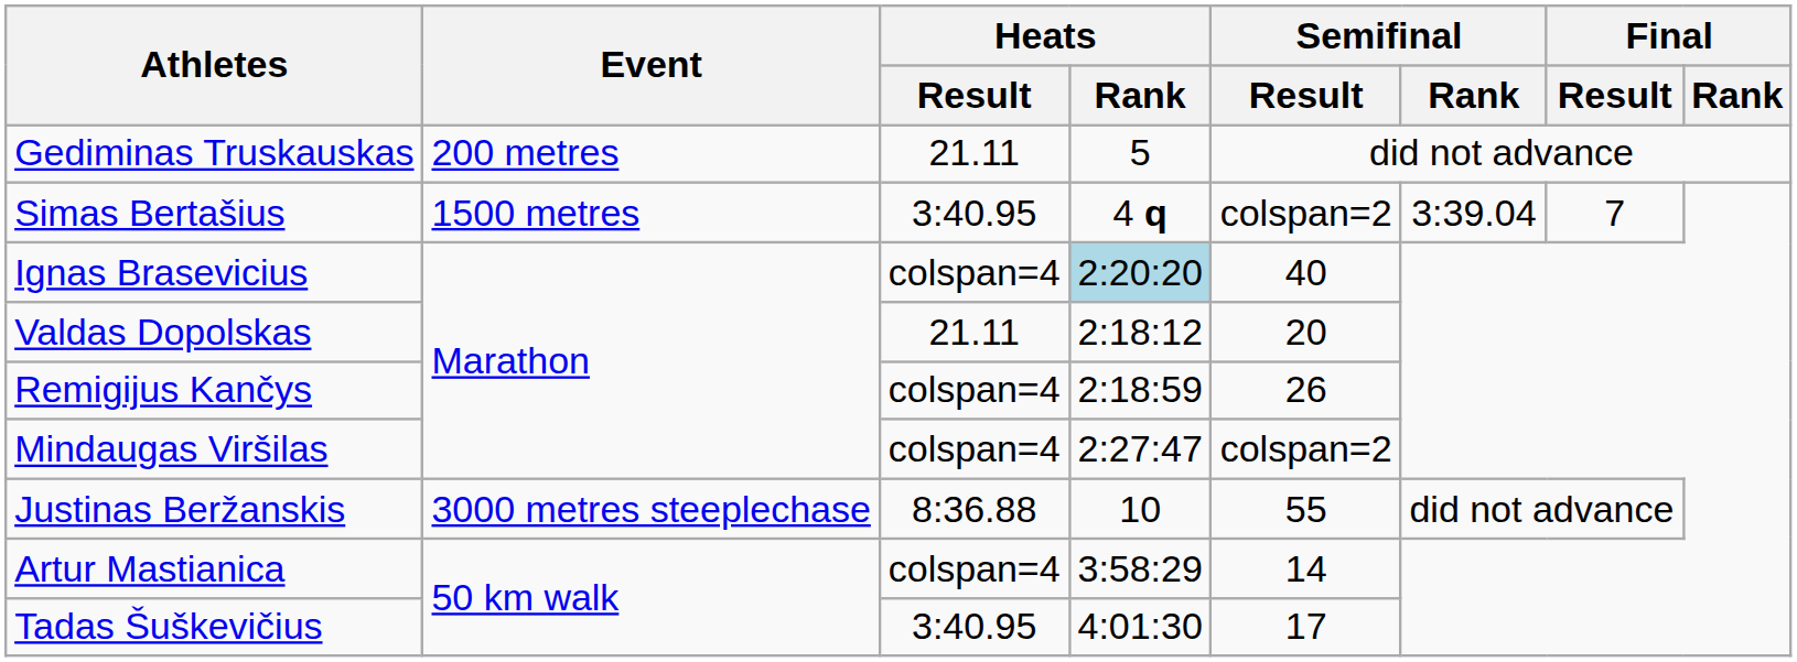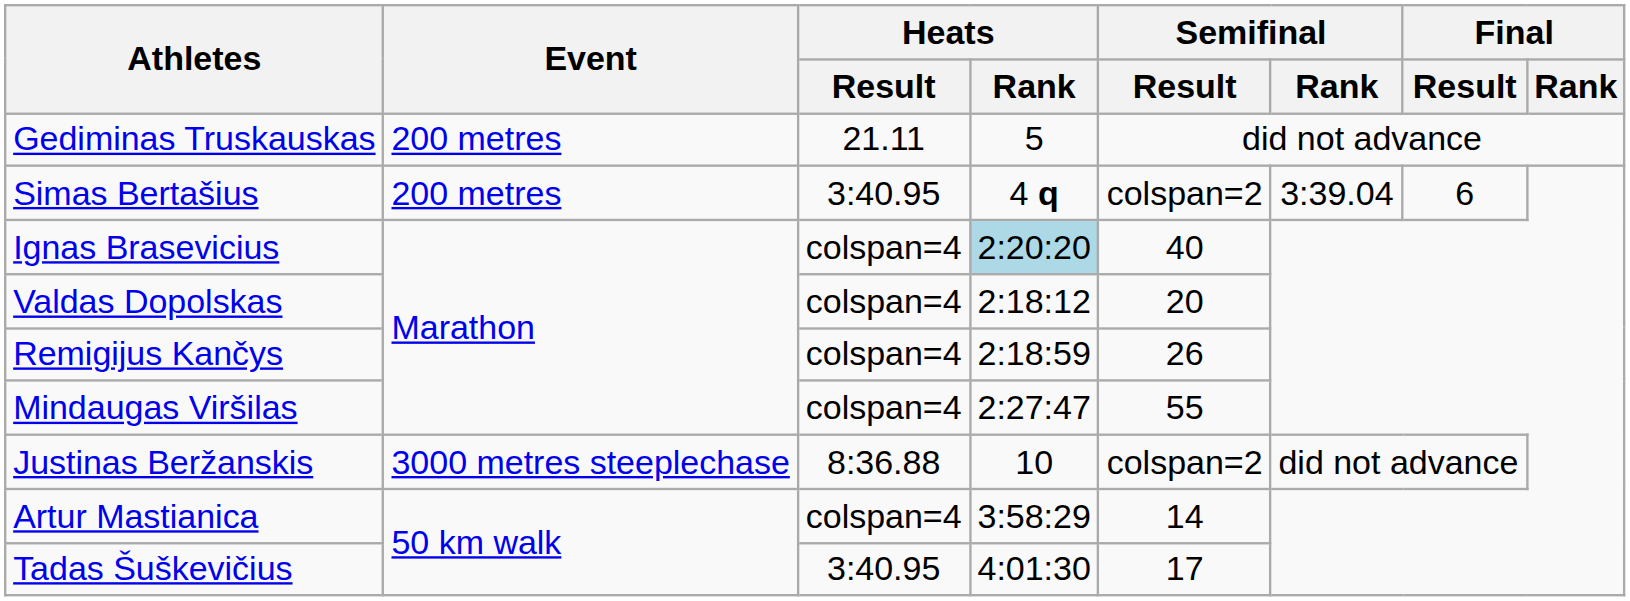Simas Bertašius | Event: 1500 metres -> 200 metres
Simas Bertašius | Final / Result: 7 -> 6
Valdas Dopolskas | Heats / Result: 21.11 -> colspan=4
Mindaugas Viršilas | Semifinal / Result: colspan=2 -> 55
Justinas Beržanskis | Semifinal / Result: 55 -> colspan=2
